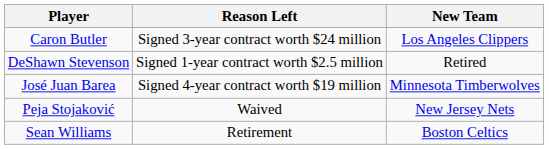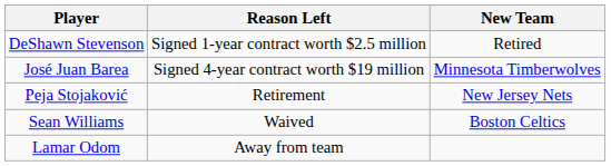- row: Caron Butler | Signed 3-year contract worth $24 million | Los Angeles Clippers
Peja Stojaković | Reason Left: Waived -> Retirement
Sean Williams | Reason Left: Retirement -> Waived
+ row: Lamar Odom | Away from team
